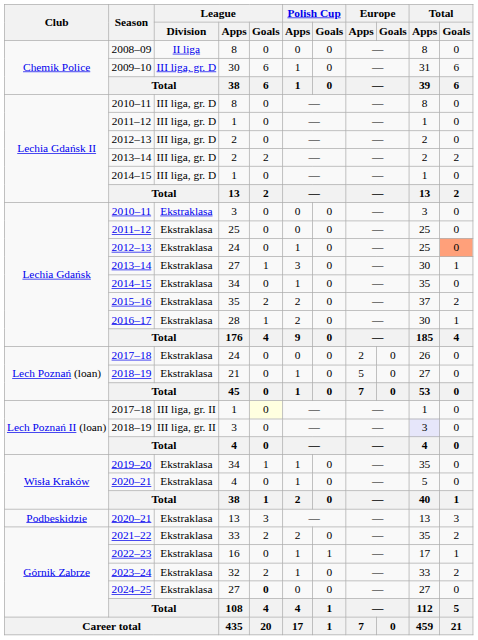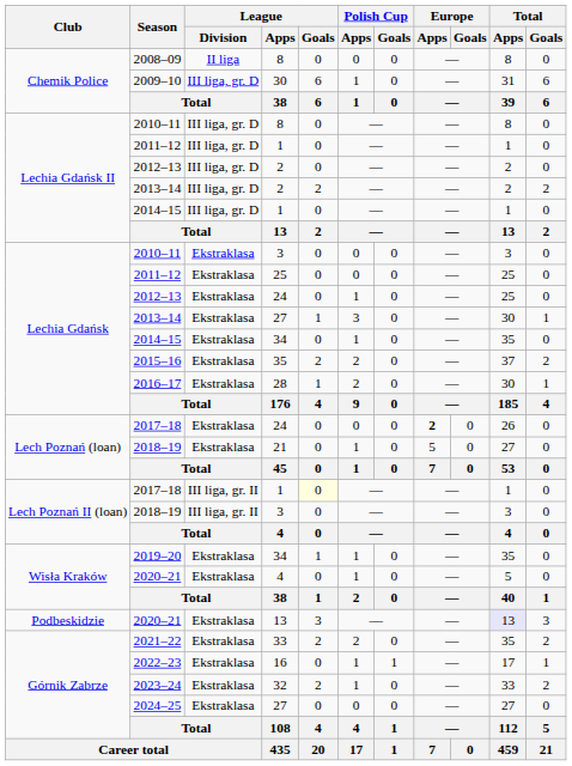2012–13 / 24 | Total / Goals: lightsalmon background -> no background
2017–18 / 24 | Europe / Apps: normal -> bold
2018–19 / 3 | Total / Apps: lavender background -> no background
2020–21 / 13 | Total / Apps: no background -> lavender background
2024–25 | League / Goals: bold -> normal
